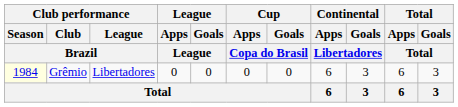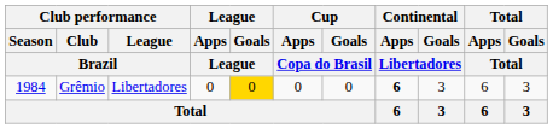Grêmio | Club performance / Season / Brazil: lightyellow background -> no background
Grêmio | League / Goals / League: no background -> gold background
Grêmio | Continental / Apps / Libertadores: normal -> bold
